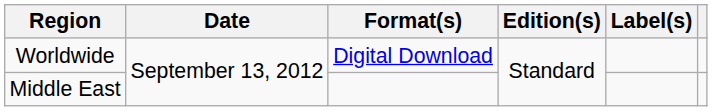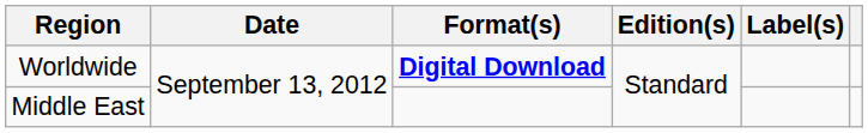Worldwide | Format(s): normal -> bold
